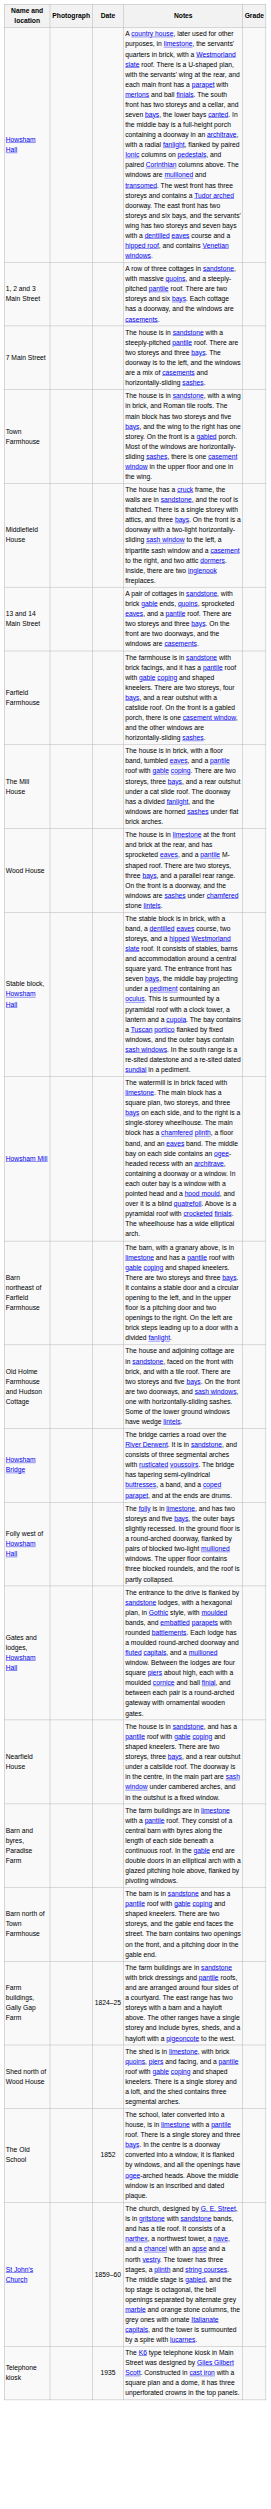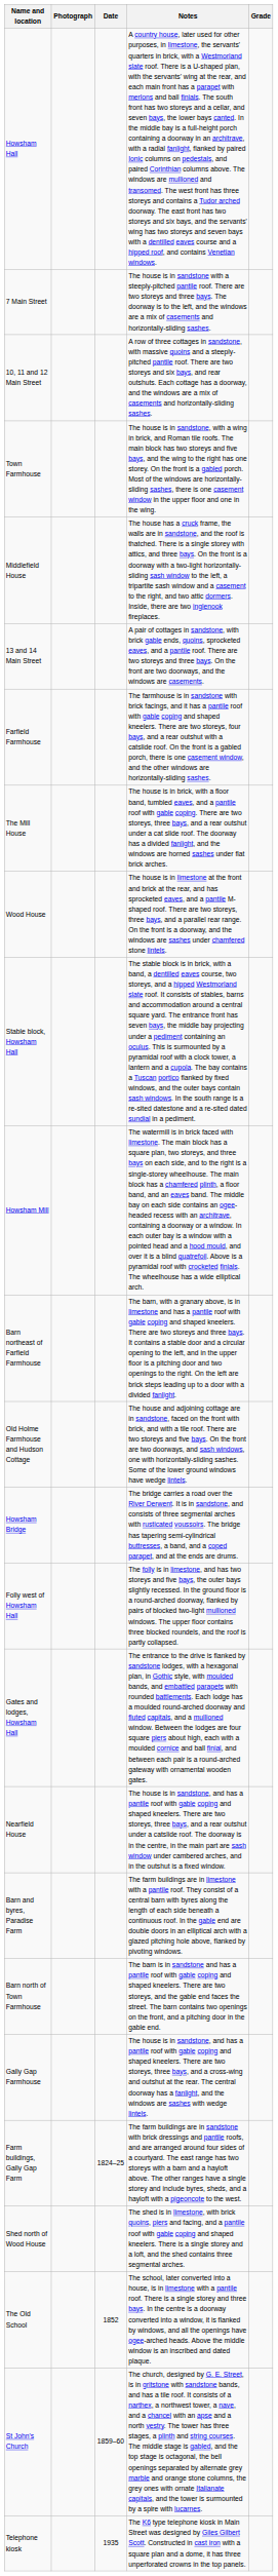- row: 1, 2 and 3 Main Street | A row of three cottages in sandstone, with massive quoins, and a steeply-pitched pantile roof. There are two storeys and six bays. Each cottage has a doorway, and the windows are casements.
+ row: 10, 11 and 12 Main Street | A row of three cottages in sandstone, with massive quoins and a steeply-pitched pantile roof. There are two storeys and six bays, and rear outshuts. Each cottage has a doorway, and the windows are a mix of casements and horizontally-sliding sashes.
+ row: Gally Gap Farmhouse | The house is in sandstone, and has a pantile roof with gable coping and shaped kneelers. There are two storeys, three bays, and a cross-wing and outshut at the rear. The central doorway has a fanlight, and the windows are sashes with wedge lintels.
